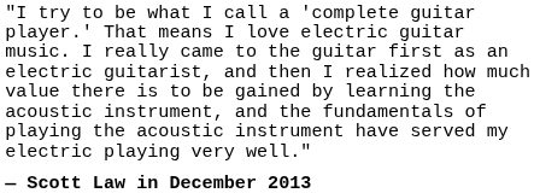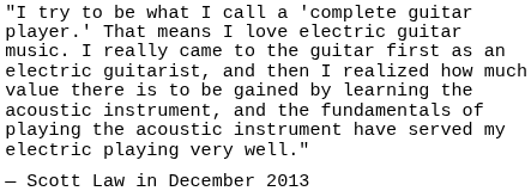row 2 | column 1: bold -> normal
